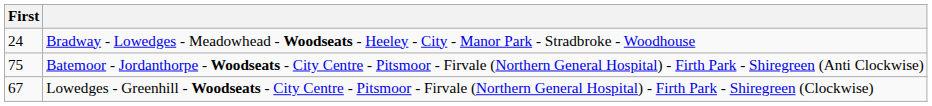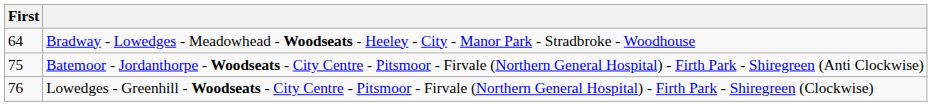row 2 | First: 24 -> 64
row 4 | First: 67 -> 76
